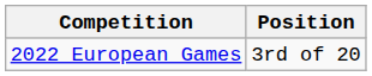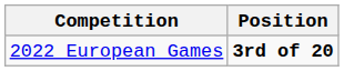2022 European Games | Position: normal -> bold
